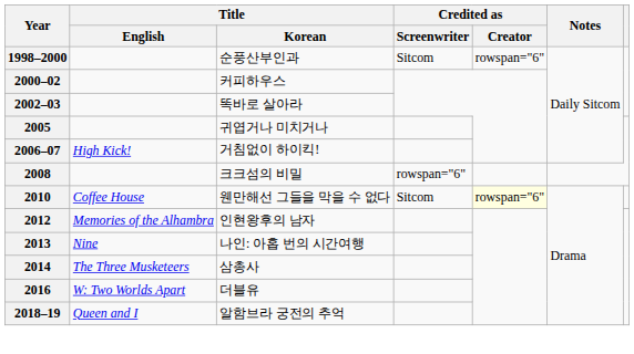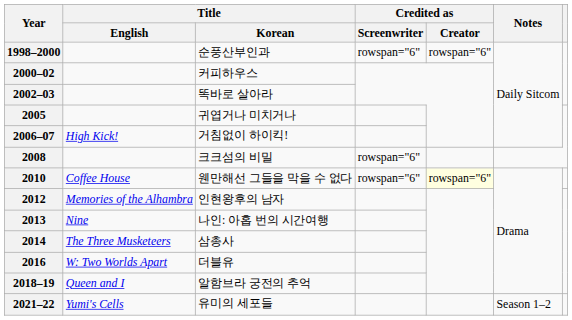1998–2000 | Credited as / Screenwriter: Sitcom -> rowspan="6"
2010 | Credited as / Screenwriter: Sitcom -> rowspan="6"
+ row: 2021–22 | Yumi's Cells | 유미의 세포들 | Season 1–2
